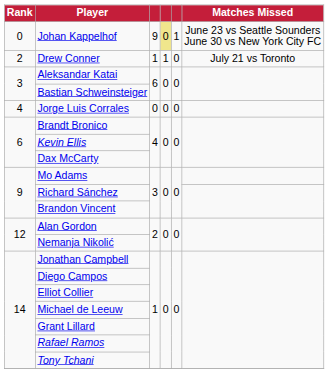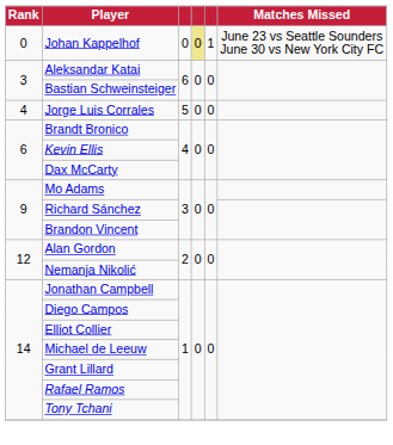Johan Kappelhof | column 3: 9 -> 0
- row: 2 | Drew Conner | 1 | 1 | 0 | July 21 vs Toronto
Jorge Luis Corrales | column 3: 0 -> 5
